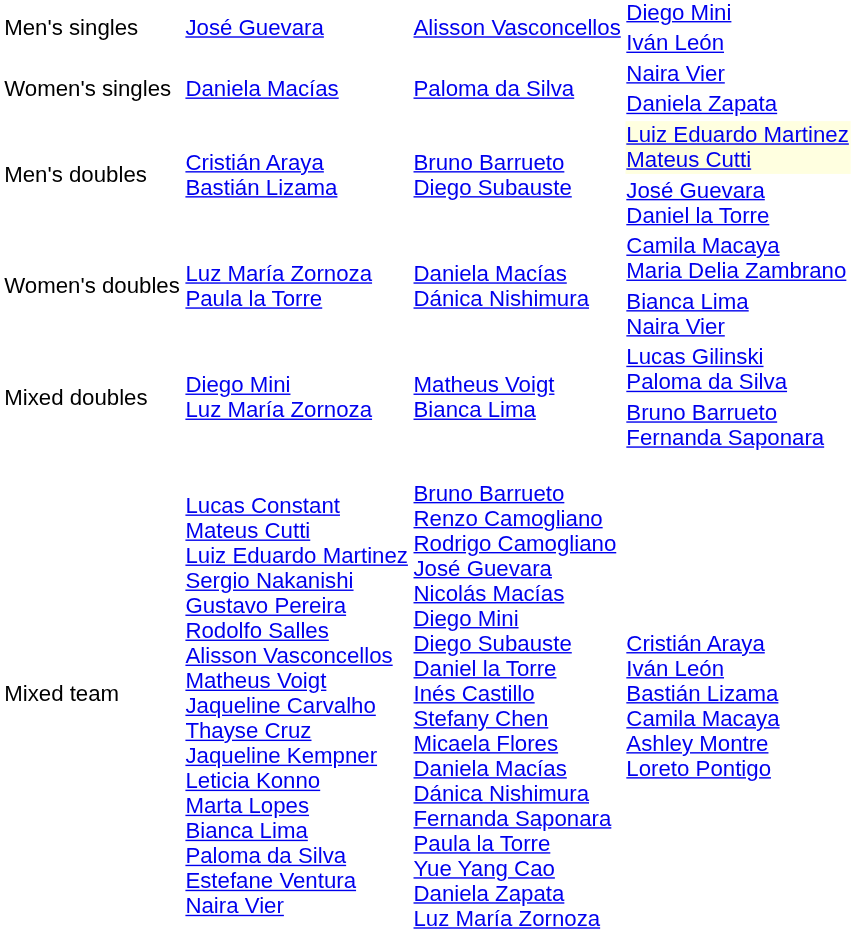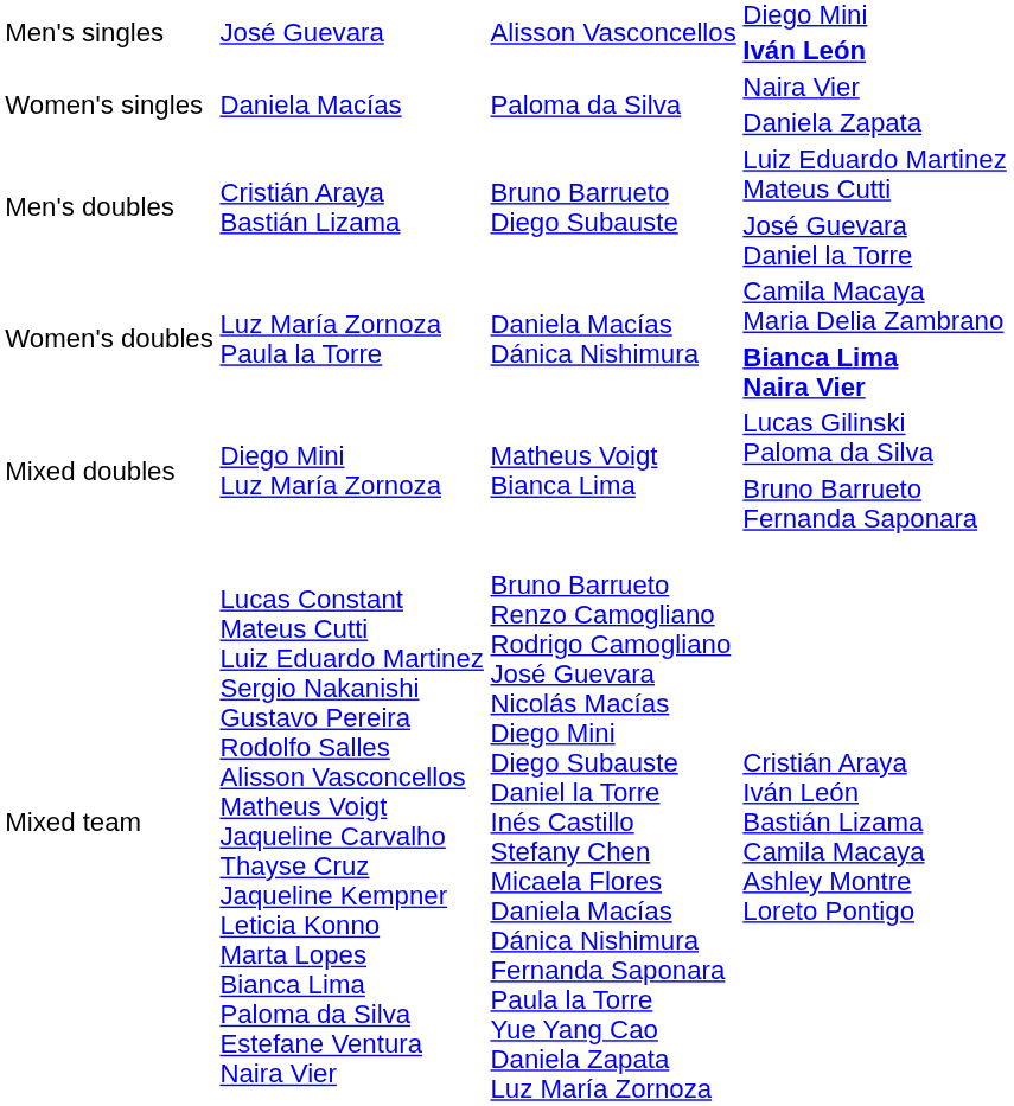Iván León | column 4: normal -> bold
Luiz Eduardo Martinez Mateus Cutti | column 4: lightyellow background -> no background
Bianca Lima Naira Vier | column 4: normal -> bold
